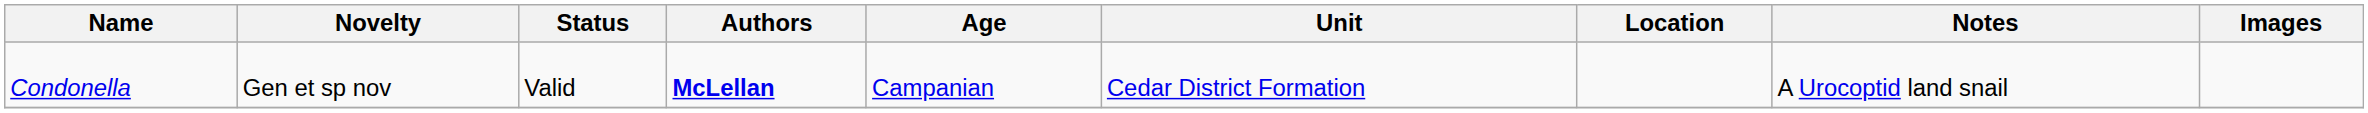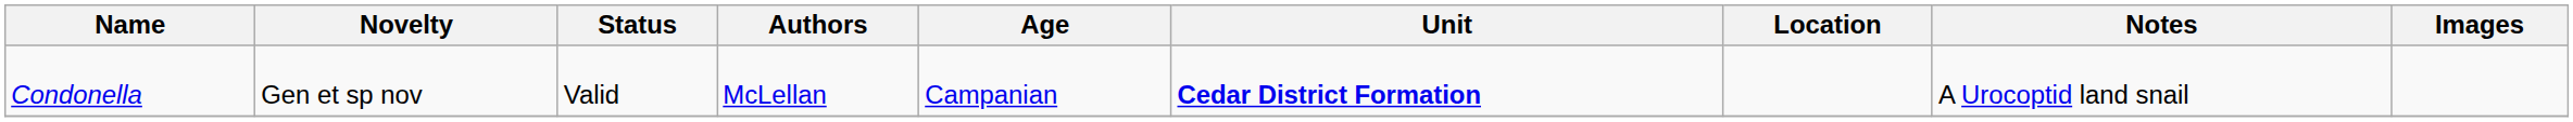Condonella | Authors: bold -> normal
Condonella | Unit: normal -> bold
